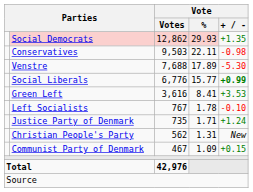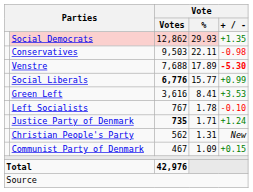Venstre | Vote / + / -: normal -> bold
Social Liberals | Vote / Votes: normal -> bold
Social Liberals | Vote / + / -: bold -> normal
Justice Party of Denmark | Vote / Votes: normal -> bold
